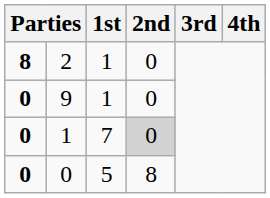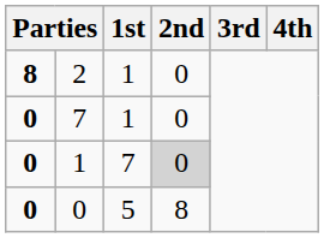row 3 | column 2: 9 -> 7
